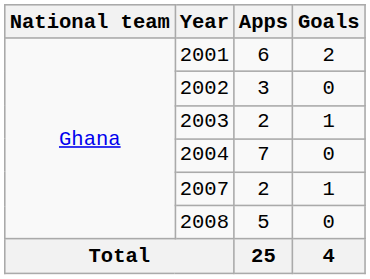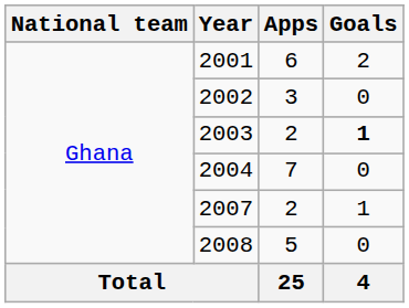2003 | Goals: normal -> bold
